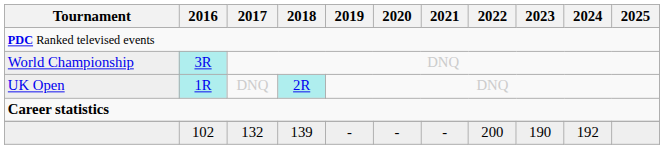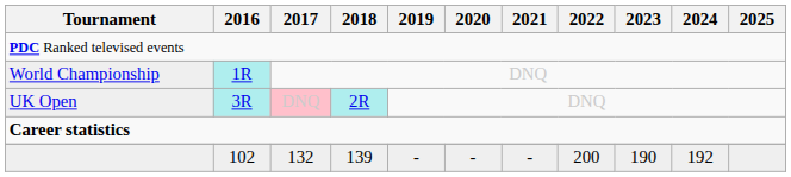World Championship | 2016: 3R -> 1R
UK Open | 2016: 1R -> 3R
UK Open | 2017: no background -> pink background
